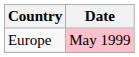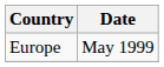Europe | Date: pink background -> no background
